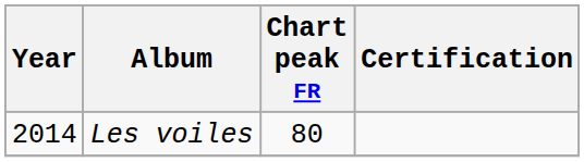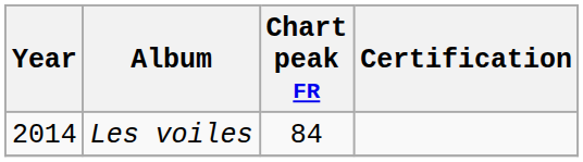Les voiles | Chart peak FR: 80 -> 84
